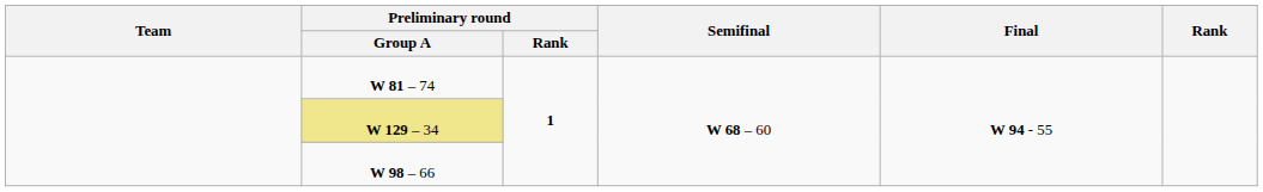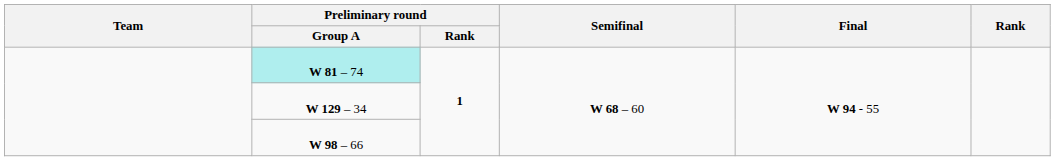W 81 – 74 | Preliminary round / Group A: no background -> paleturquoise background
W 129 – 34 | Preliminary round / Group A: khaki background -> no background
